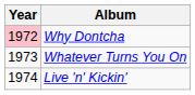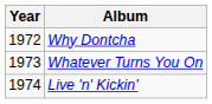Why Dontcha | Year: pink background -> no background
